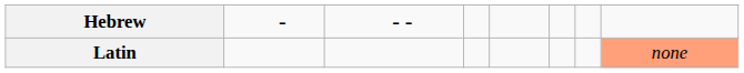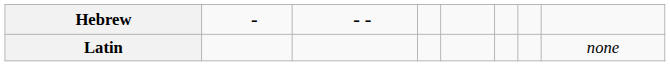Latin | column 8: lightsalmon background -> no background
